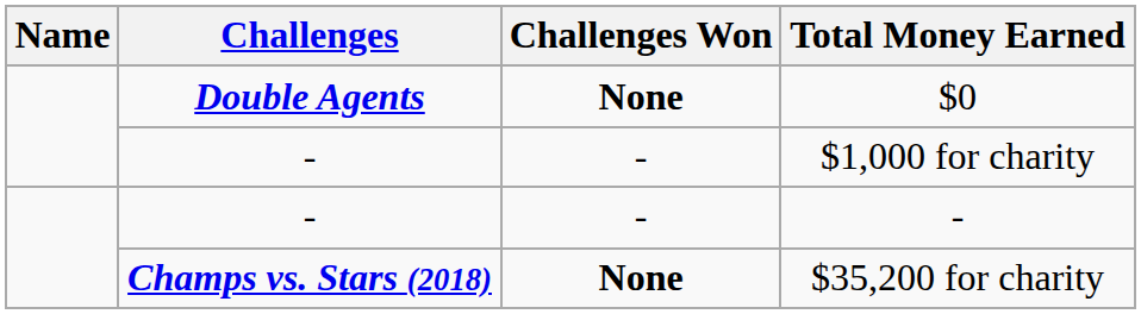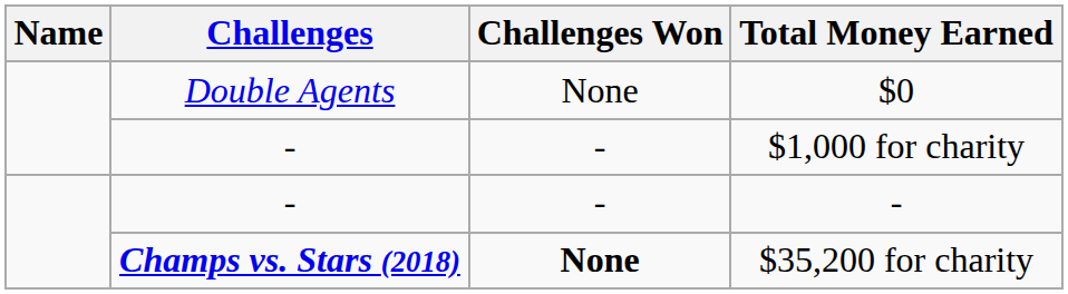$0 | Challenges: bold -> normal
$0 | Challenges Won: bold -> normal
